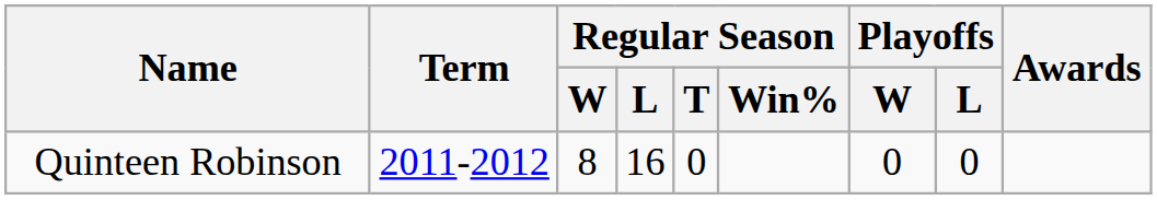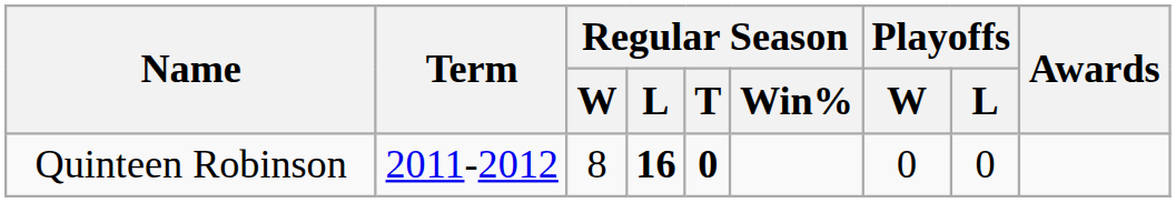Quinteen Robinson | Regular Season / L: normal -> bold
Quinteen Robinson | Regular Season / T: normal -> bold
